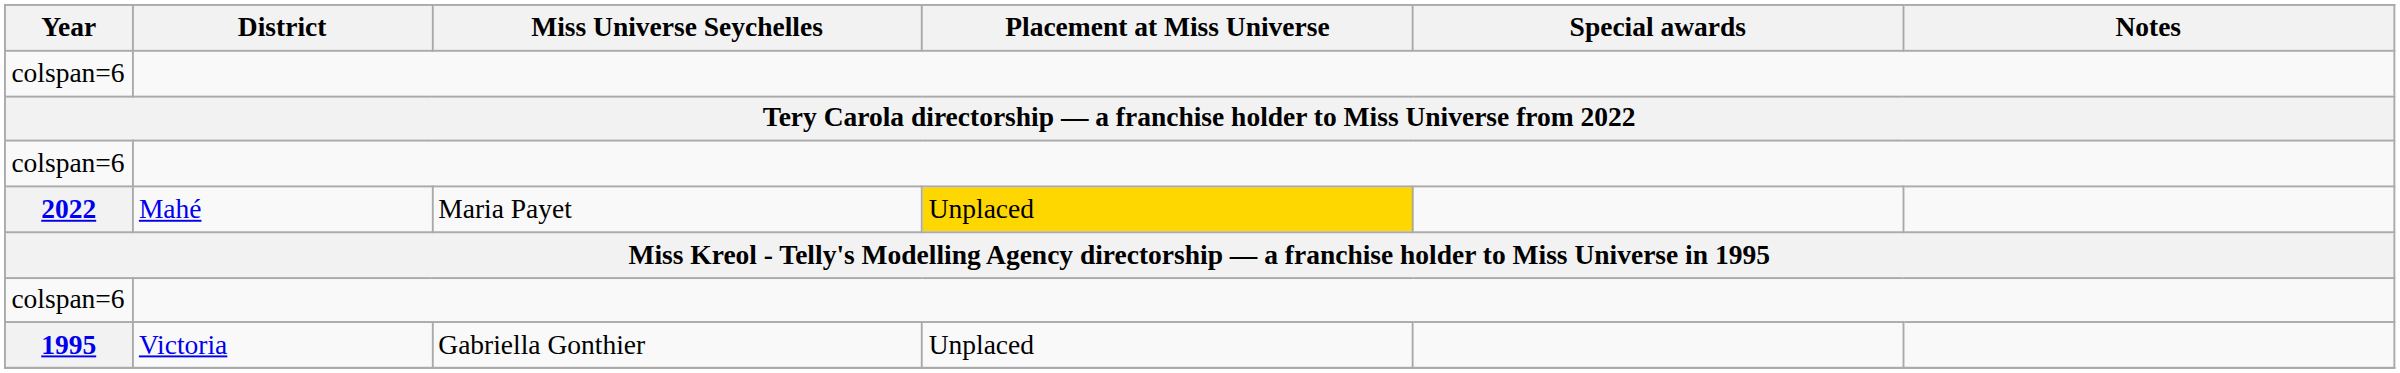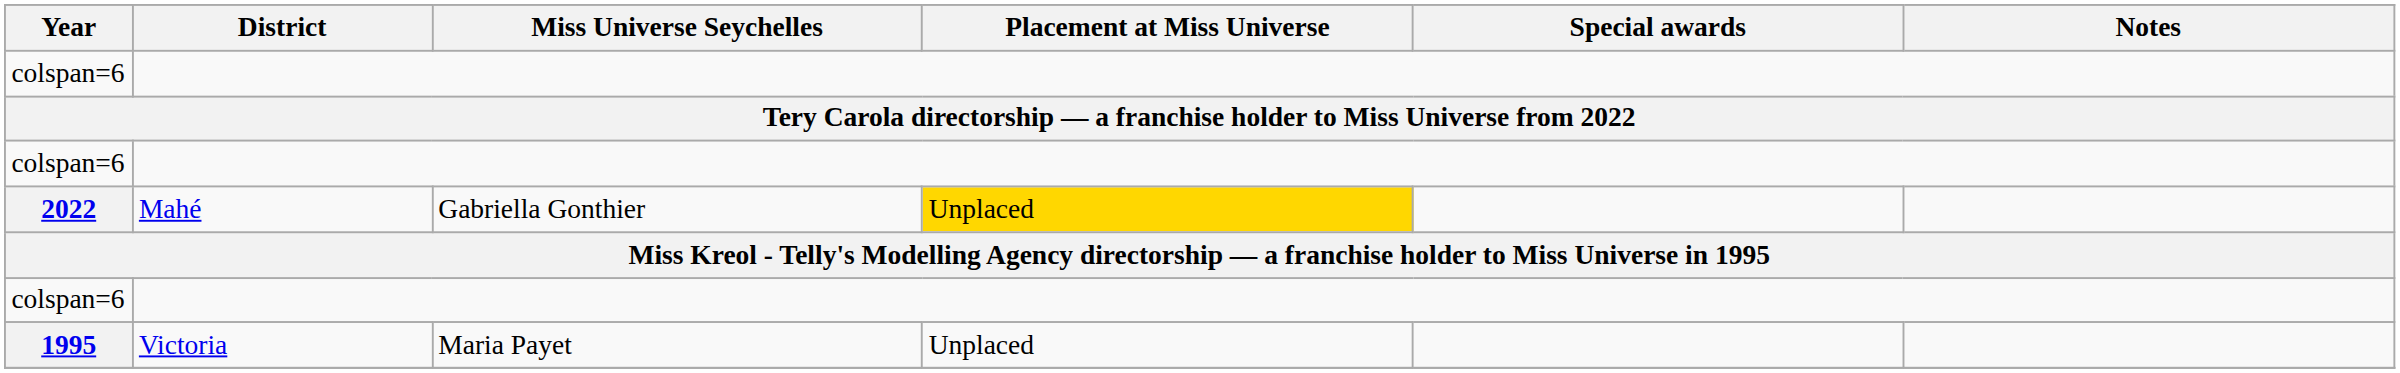2022 | Miss Universe Seychelles: Maria Payet -> Gabriella Gonthier
1995 | Miss Universe Seychelles: Gabriella Gonthier -> Maria Payet
